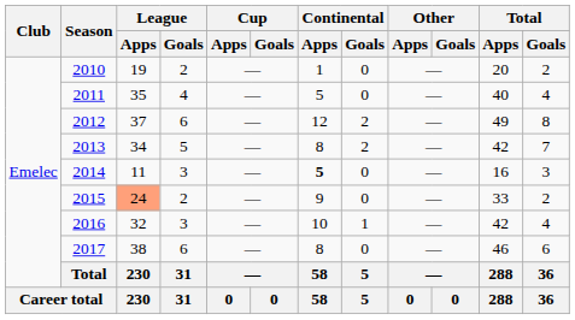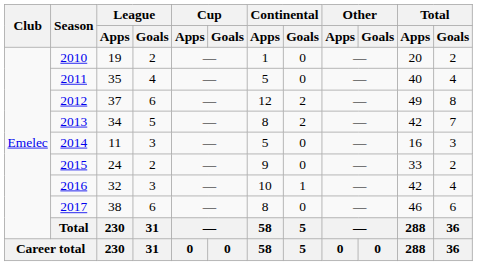2014 | Continental / Apps: bold -> normal
2015 | League / Apps: lightsalmon background -> no background
